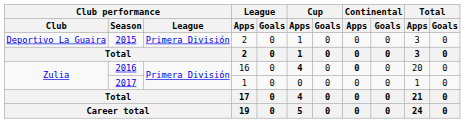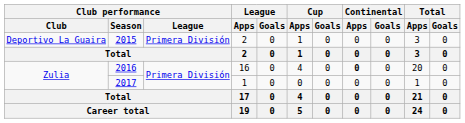2016 | Cup / Apps: bold -> normal
